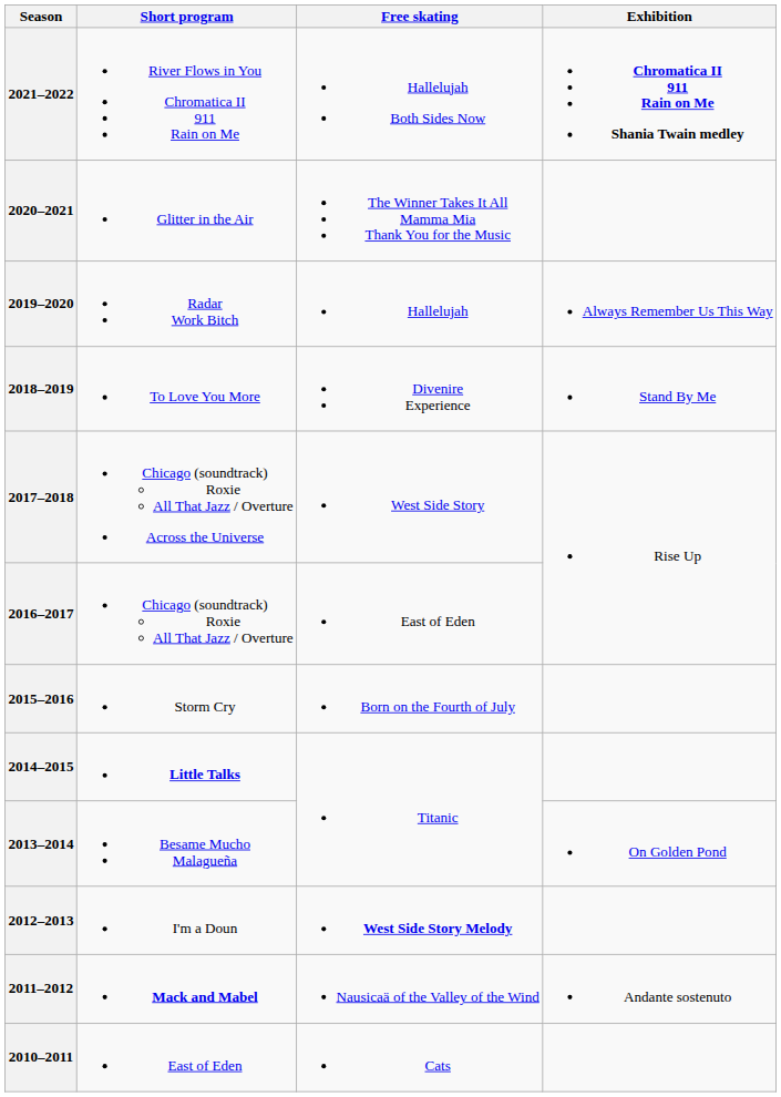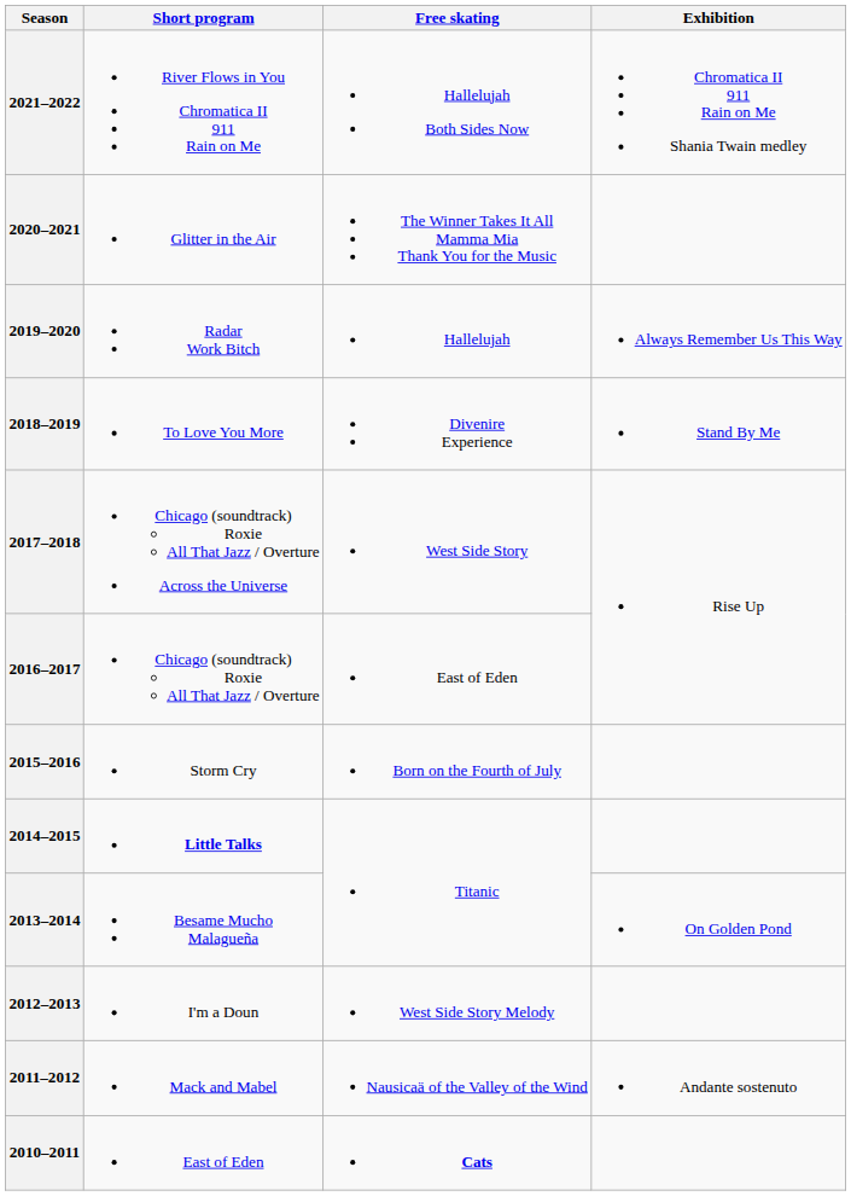2021–2022 | Exhibition: bold -> normal
2012–2013 | Free skating: bold -> normal
2011–2012 | Short program: bold -> normal
2010–2011 | Free skating: normal -> bold
